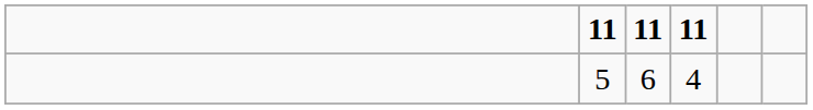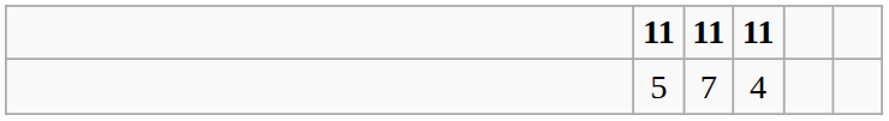row 2 | column 3: 6 -> 7
